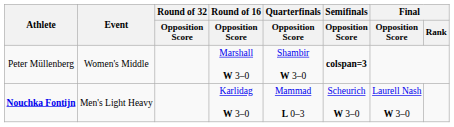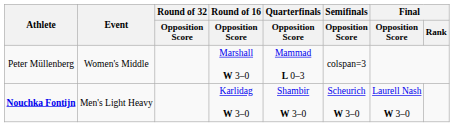Peter Müllenberg | Quarterfinals / Opposition Score: Shambir W 3–0 -> Mammad L 0–3
Peter Müllenberg | Semifinals / Opposition Score: bold -> normal
Nouchka Fontijn | Quarterfinals / Opposition Score: Mammad L 0–3 -> Shambir W 3–0
